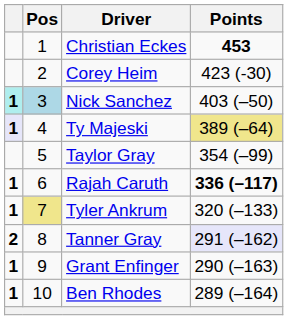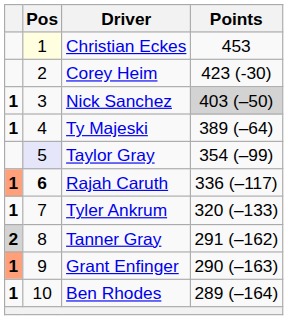Christian Eckes | Pos: no background -> lightyellow background
Christian Eckes | Points: bold -> normal
Nick Sanchez | column 1: paleturquoise background -> no background
Nick Sanchez | Pos: lightblue background -> no background
Nick Sanchez | Points: no background -> lightgrey background
Ty Majeski | column 1: lavender background -> no background
Ty Majeski | Points: khaki background -> no background
Taylor Gray | Pos: no background -> lavender background
Rajah Caruth | column 1: no background -> lightsalmon background
Rajah Caruth | Pos: normal -> bold
Rajah Caruth | Points: bold -> normal
Tyler Ankrum | Pos: khaki background -> no background
Tanner Gray | column 1: no background -> lightgrey background
Tanner Gray | Points: lavender background -> no background
Grant Enfinger | column 1: no background -> lightsalmon background
